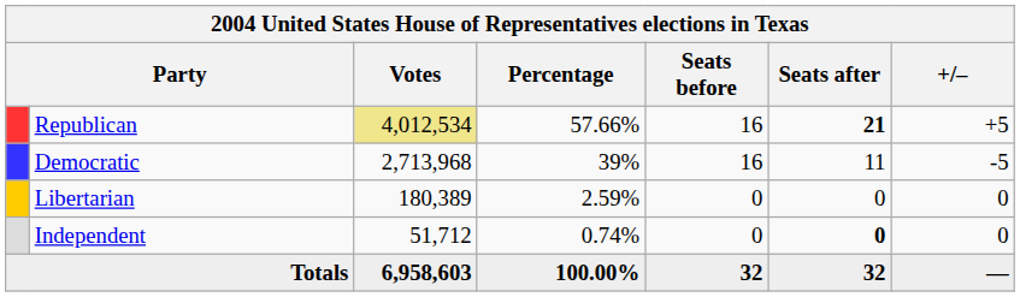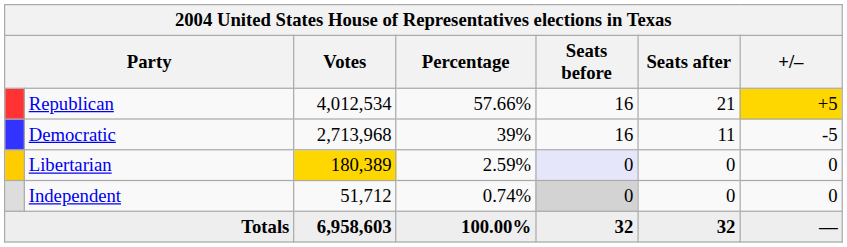Republican | Votes: khaki background -> no background
Republican | Seats after: bold -> normal
Republican | +/–: no background -> gold background
Libertarian | Votes: no background -> gold background
Libertarian | Seats before: no background -> lavender background
Independent | Seats before: no background -> lightgrey background
Independent | Seats after: bold -> normal
